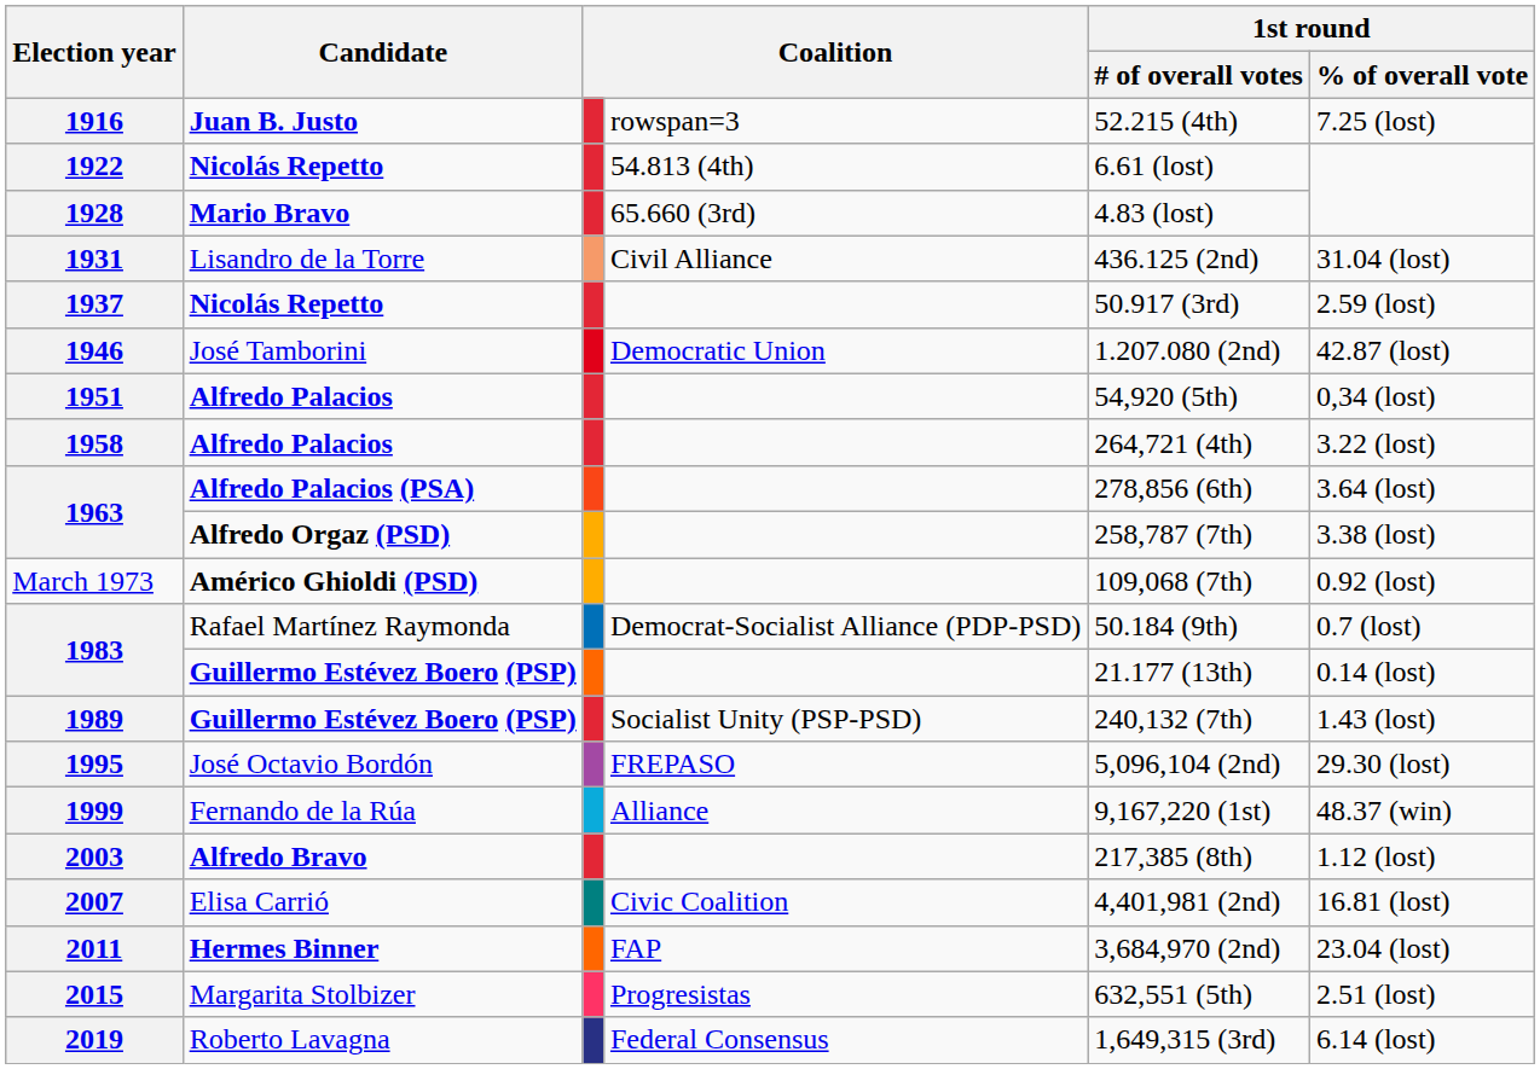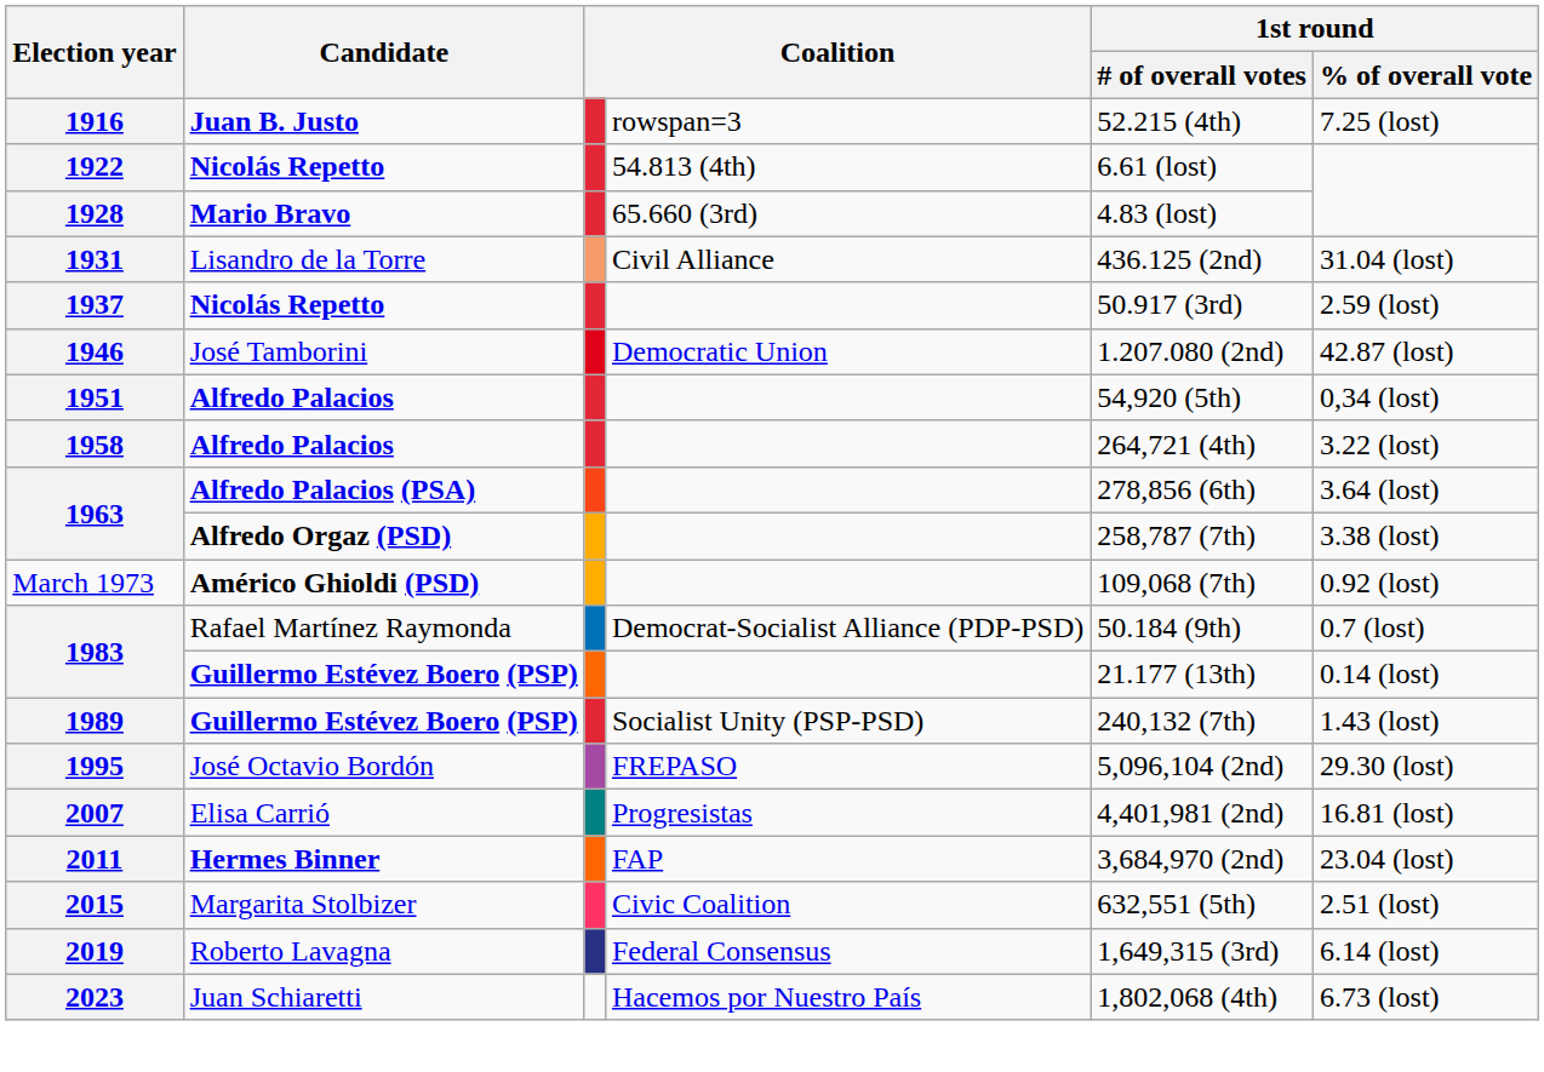- row: 1999 | Fernando de la Rúa | Alliance | 9,167,220 (1st) | 48.37 (win)
- row: 2003 | Alfredo Bravo | 217,385 (8th) | 1.12 (lost)
2007 | column 4: Civic Coalition -> Progresistas
2015 | column 4: Progresistas -> Civic Coalition
+ row: 2023 | Juan Schiaretti | Hacemos por Nuestro País | 1,802,068 (4th) | 6.73 (lost)
